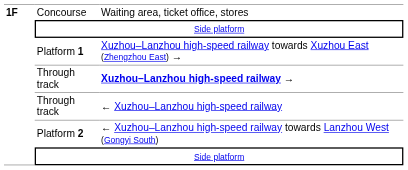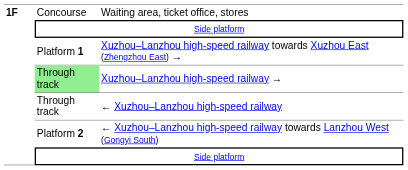Xuzhou–Lanzhou high-speed railway → | column 2: no background -> lightgreen background
Xuzhou–Lanzhou high-speed railway → | column 3: bold -> normal
